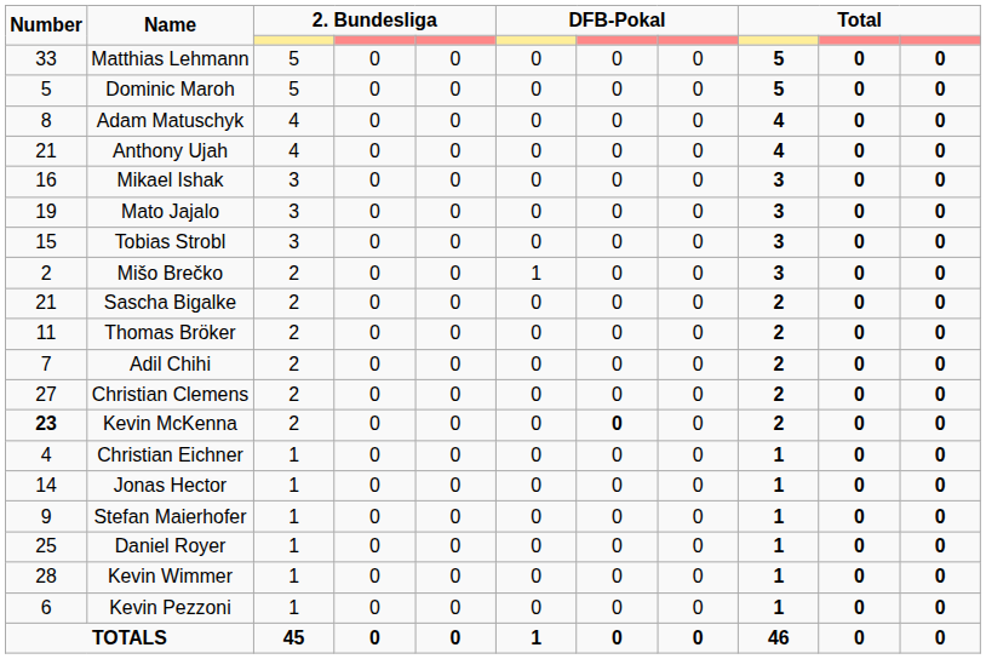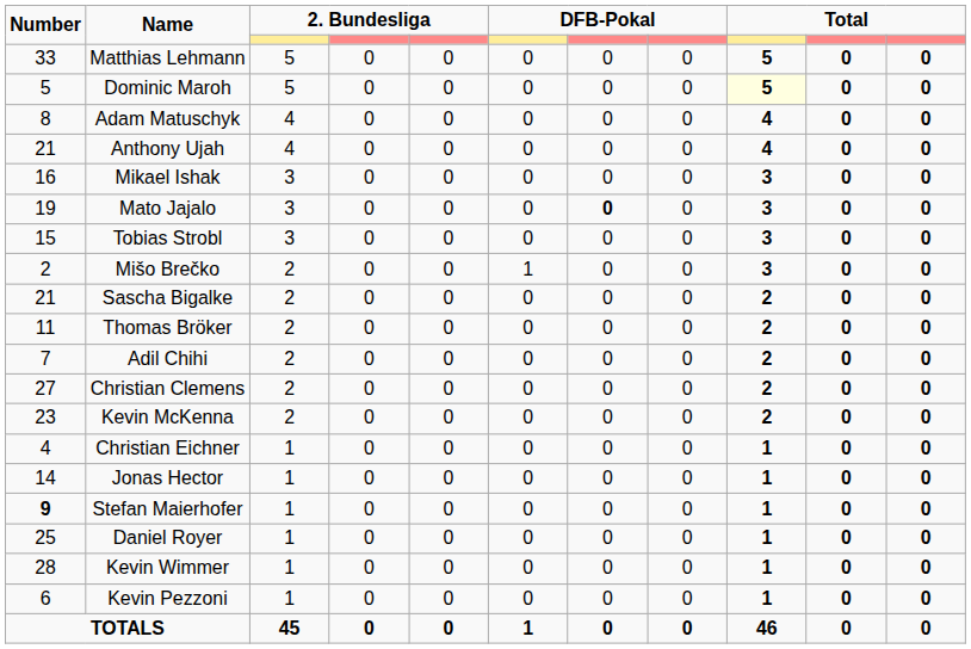Dominic Maroh | column 9: no background -> lightyellow background
Mato Jajalo | column 7: normal -> bold
Kevin McKenna | Number: bold -> normal
Kevin McKenna | column 7: bold -> normal
Stefan Maierhofer | Number: normal -> bold
